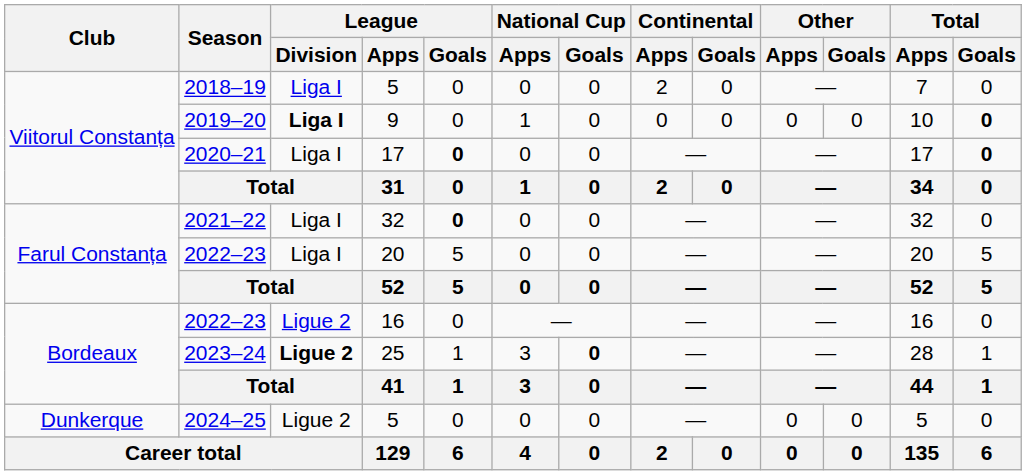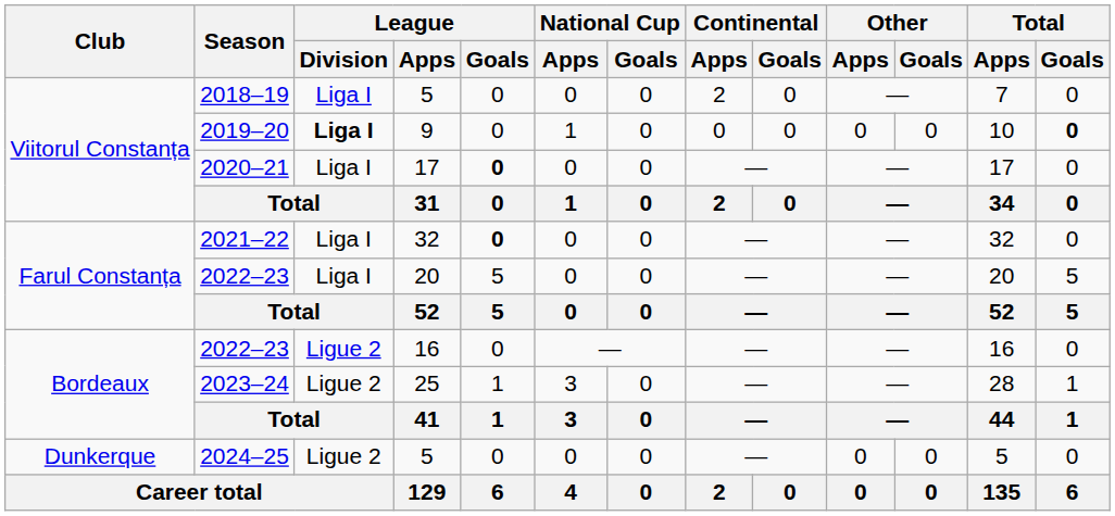2020–21 | Total / Goals: bold -> normal
2023–24 | League / Division: bold -> normal
2023–24 | National Cup / Goals: bold -> normal
